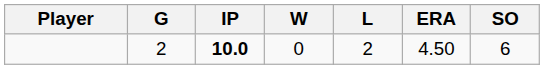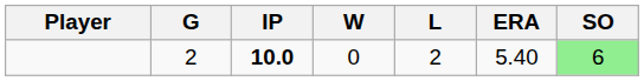row 2 | ERA: 4.50 -> 5.40
row 2 | SO: no background -> lightgreen background
